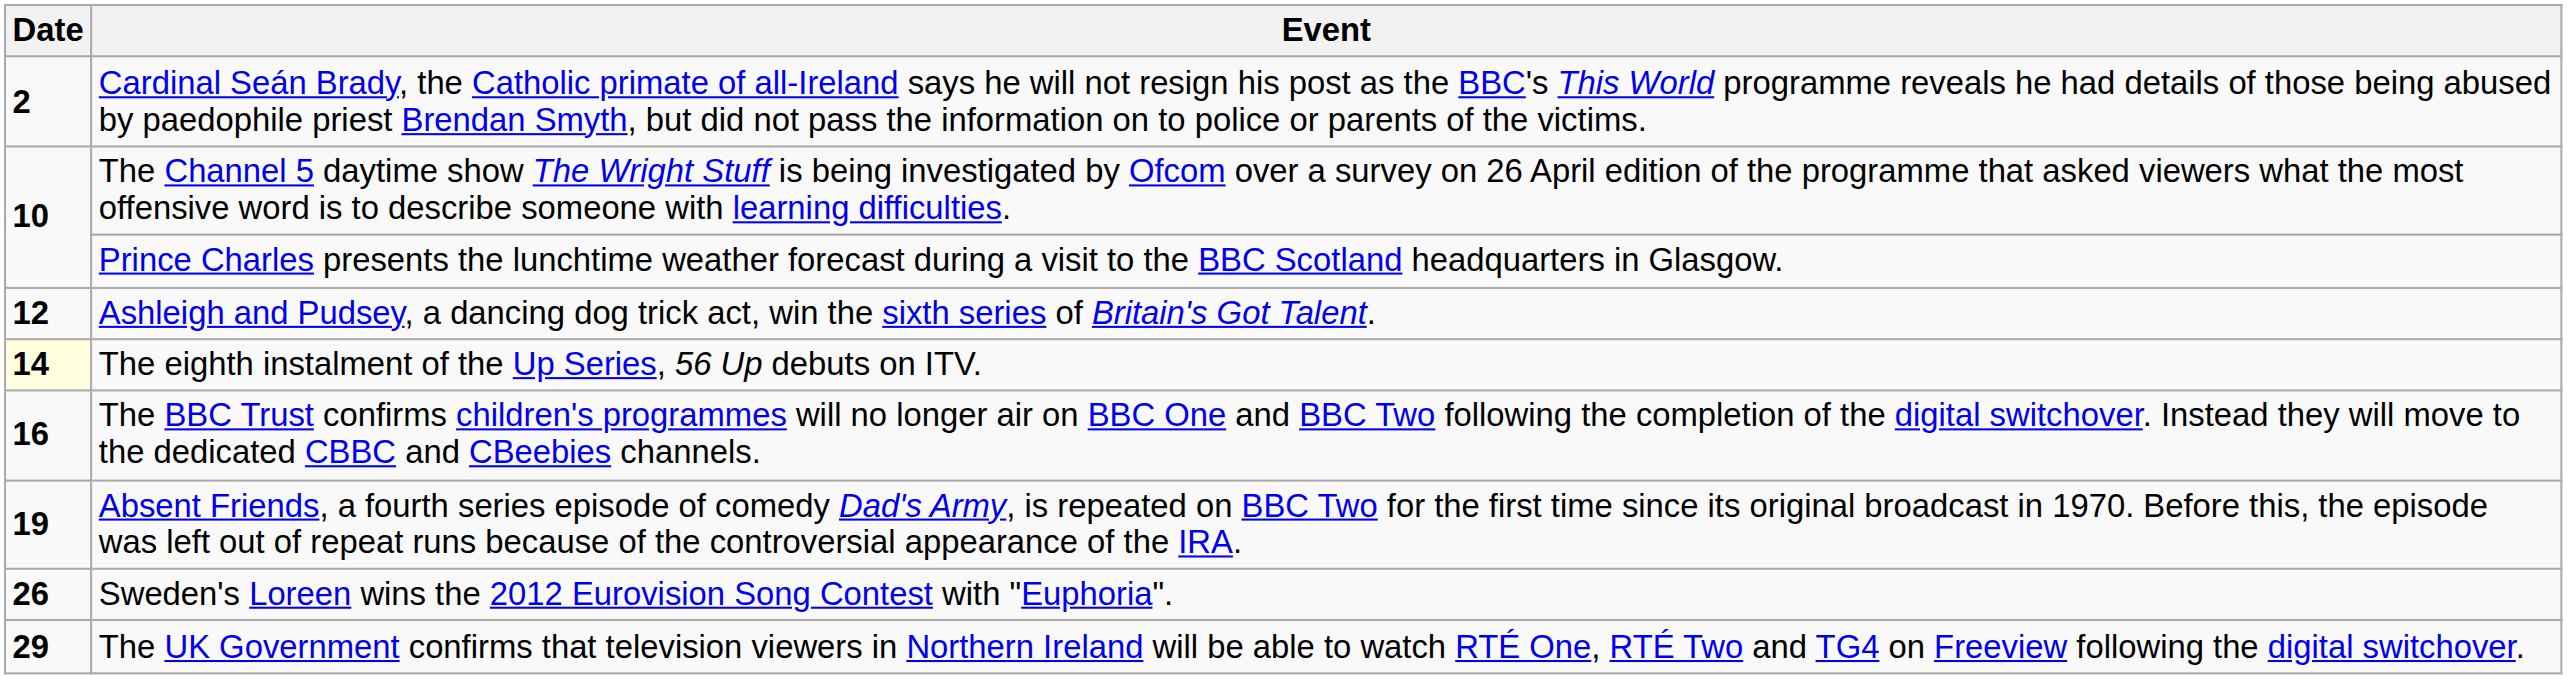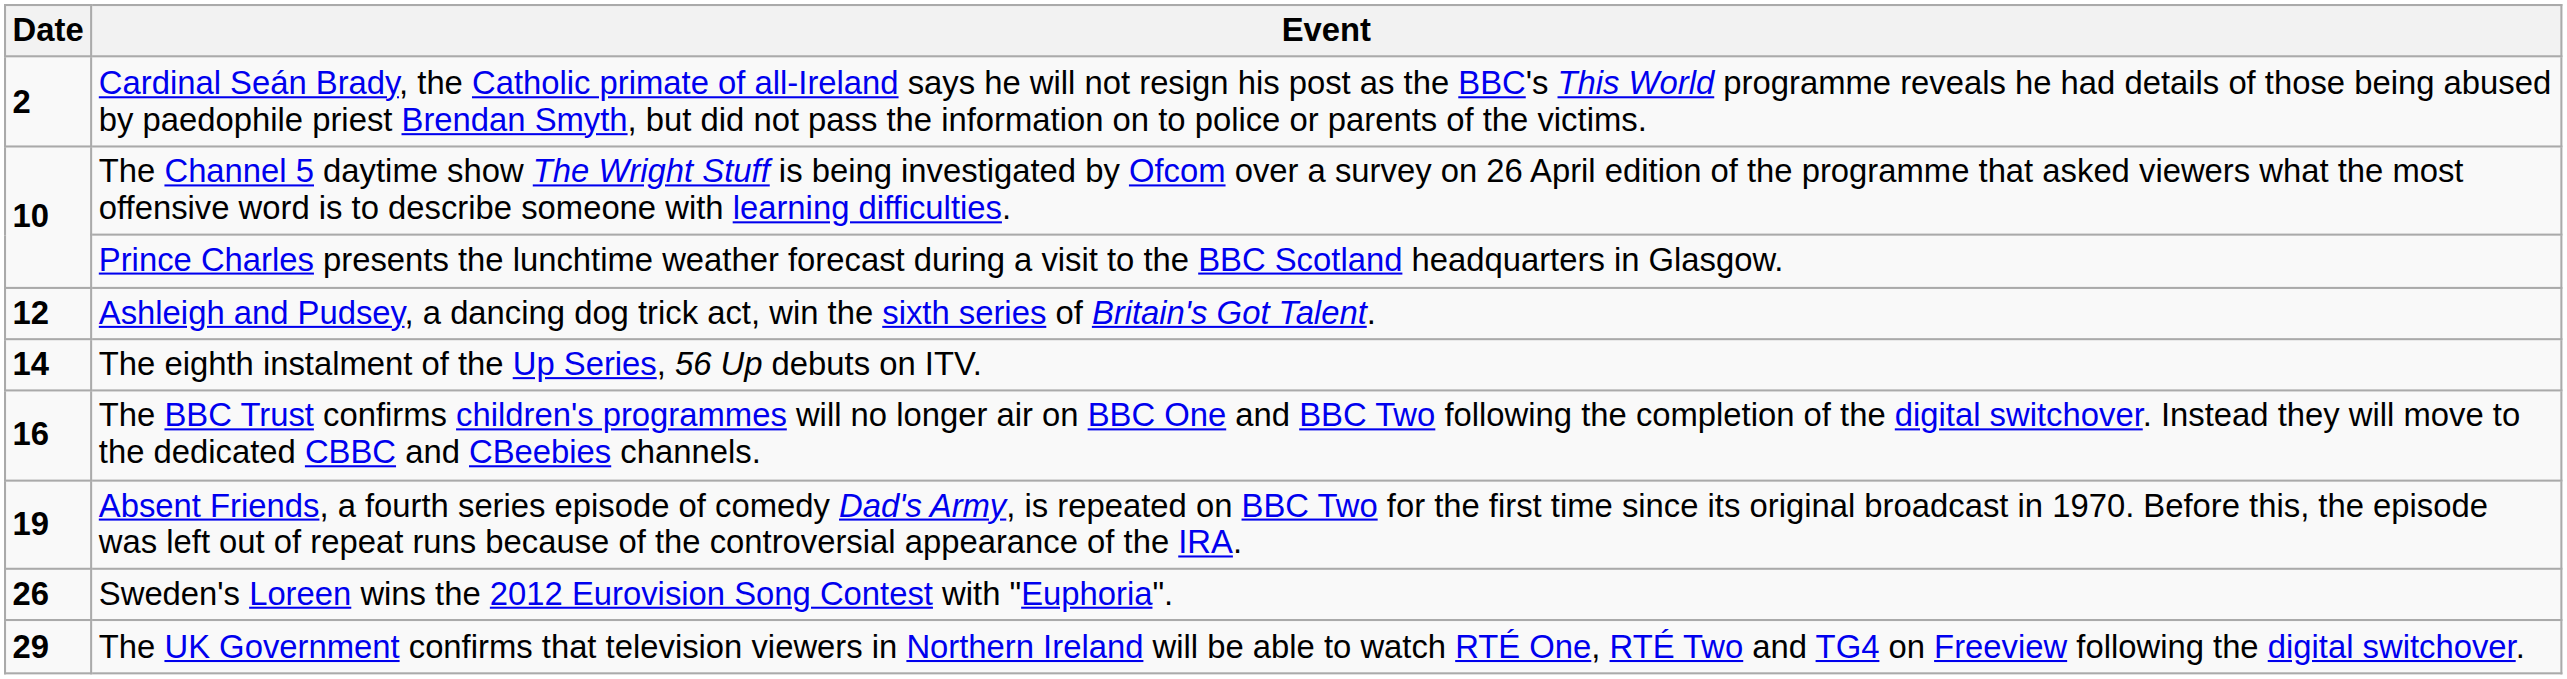The eighth instalment of the Up Series, 56 Up debuts on ITV. | Date: lightyellow background -> no background
